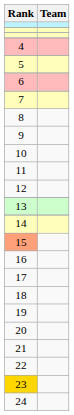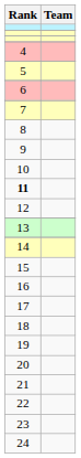row 12 | Rank: normal -> bold
row 16 | Rank: lightsalmon background -> no background
row 24 | Rank: gold background -> no background
